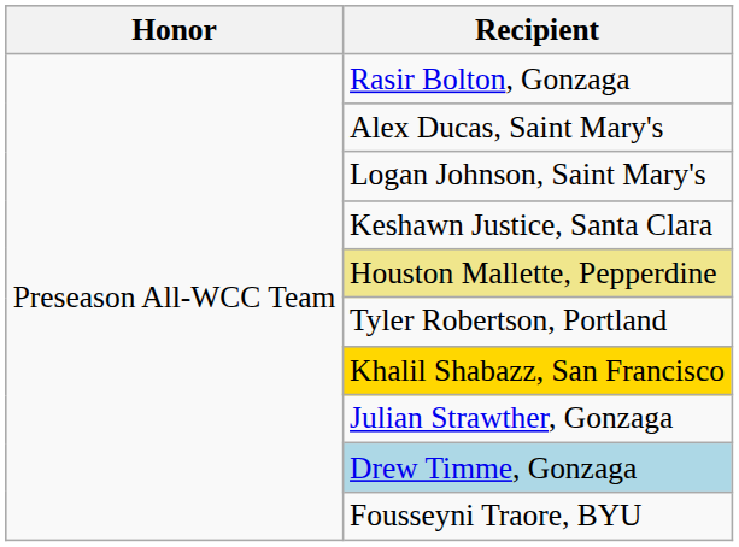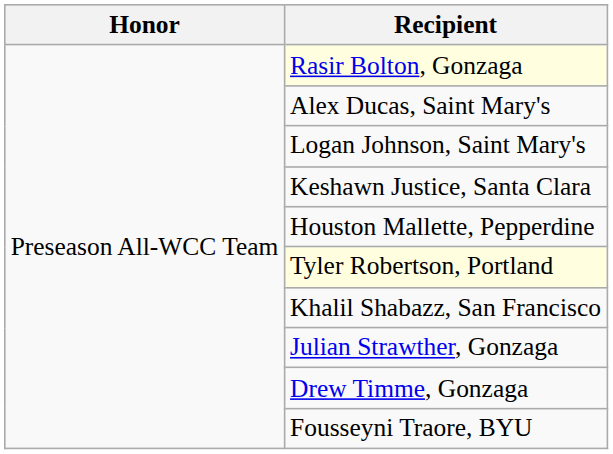row 2 | Recipient: no background -> lightyellow background
row 6 | Recipient: khaki background -> no background
row 7 | Recipient: no background -> lightyellow background
row 8 | Recipient: gold background -> no background
row 10 | Recipient: lightblue background -> no background
